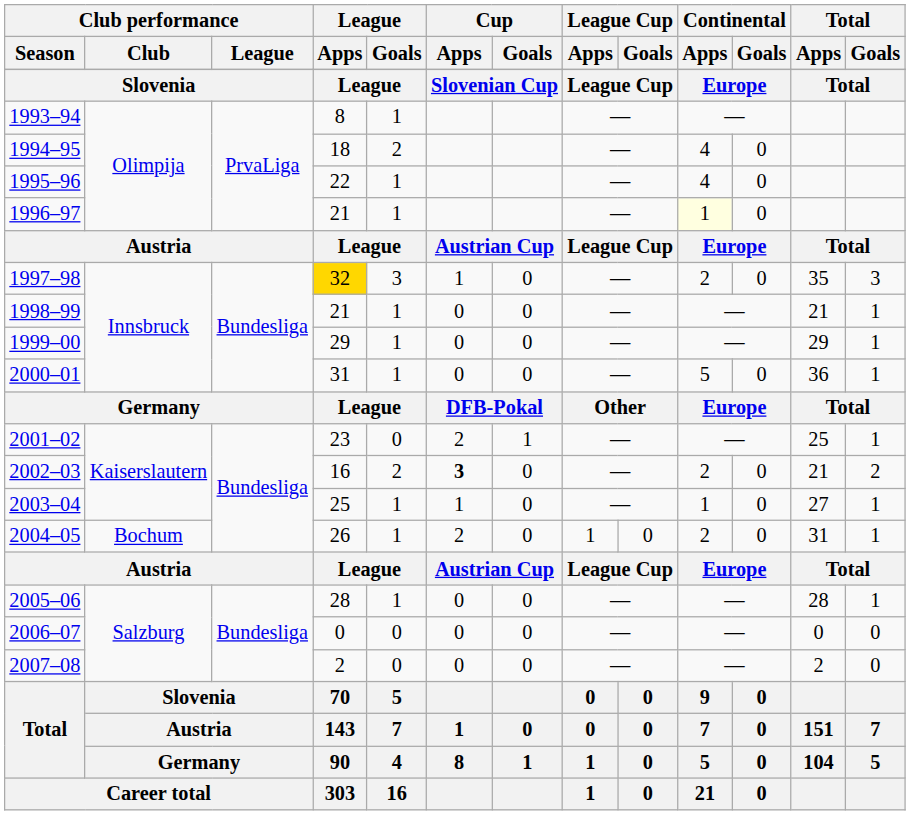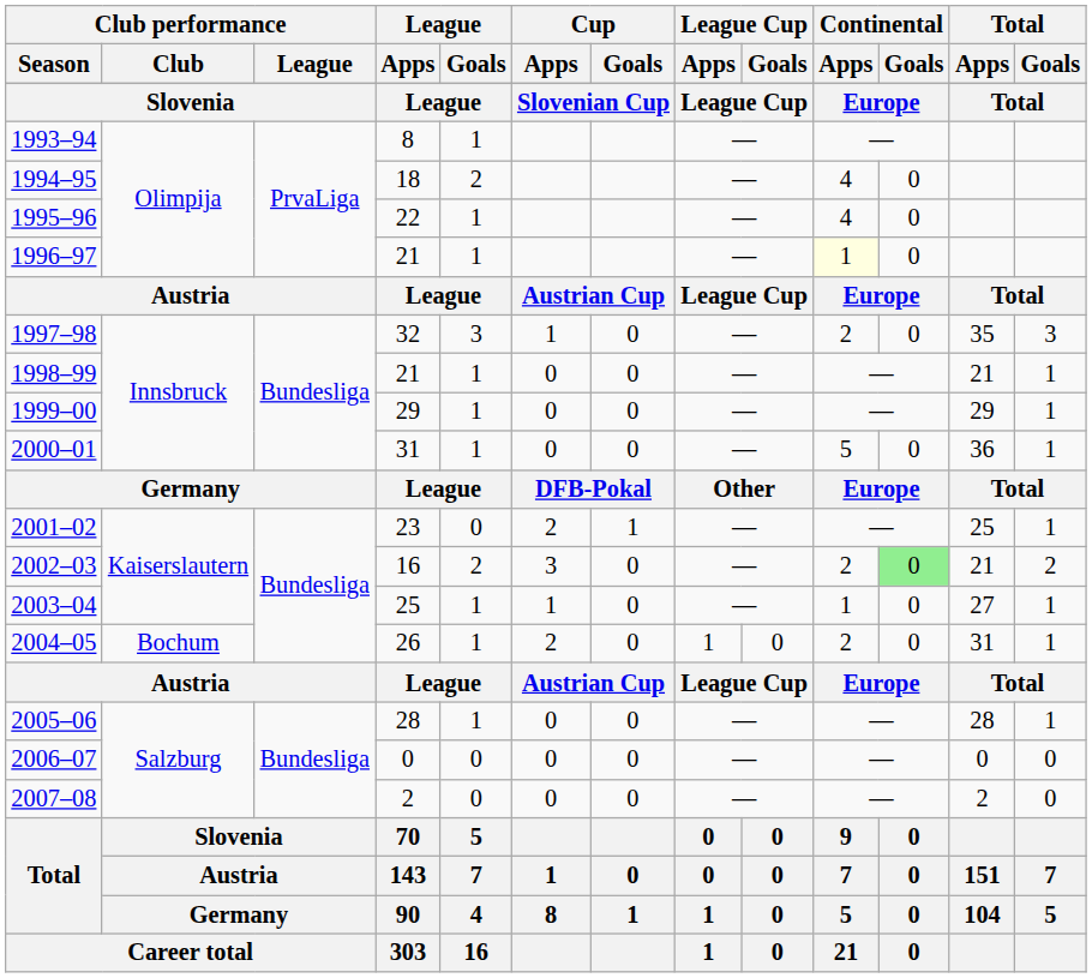1997–98 | League / Apps: gold background -> no background
2002–03 | Cup / Apps: bold -> normal
2002–03 | Continental / Goals: no background -> lightgreen background
